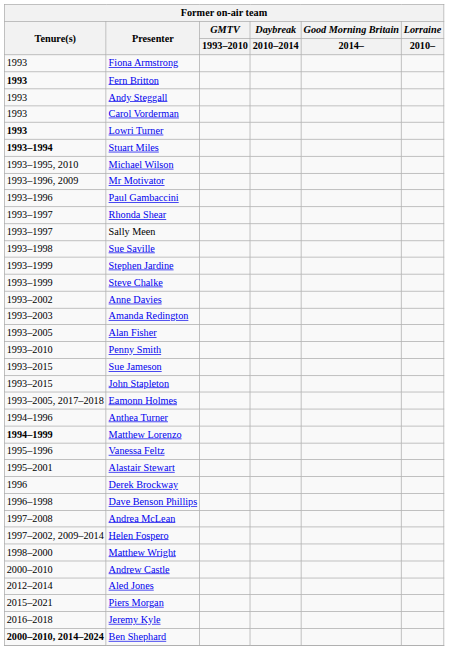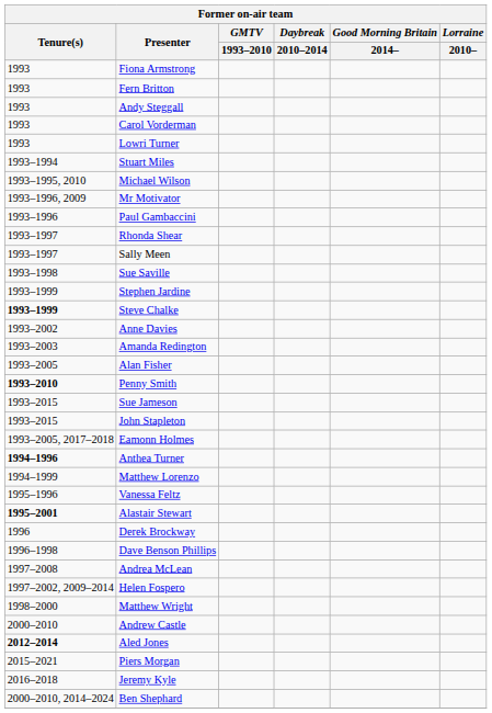Fern Britton | Tenure(s): bold -> normal
Lowri Turner | Tenure(s): bold -> normal
Stuart Miles | Tenure(s): bold -> normal
Steve Chalke | Tenure(s): normal -> bold
Penny Smith | Tenure(s): normal -> bold
Anthea Turner | Tenure(s): normal -> bold
Matthew Lorenzo | Tenure(s): bold -> normal
Alastair Stewart | Tenure(s): normal -> bold
Aled Jones | Tenure(s): normal -> bold
Ben Shephard | Tenure(s): bold -> normal
